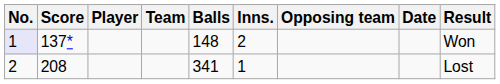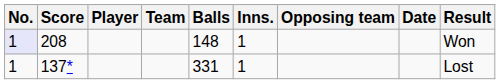row 2 | Score: 137* -> 208
row 2 | Inns.: 2 -> 1
row 3 | No.: 2 -> 1
row 3 | Score: 208 -> 137*
row 3 | Balls: 341 -> 331
